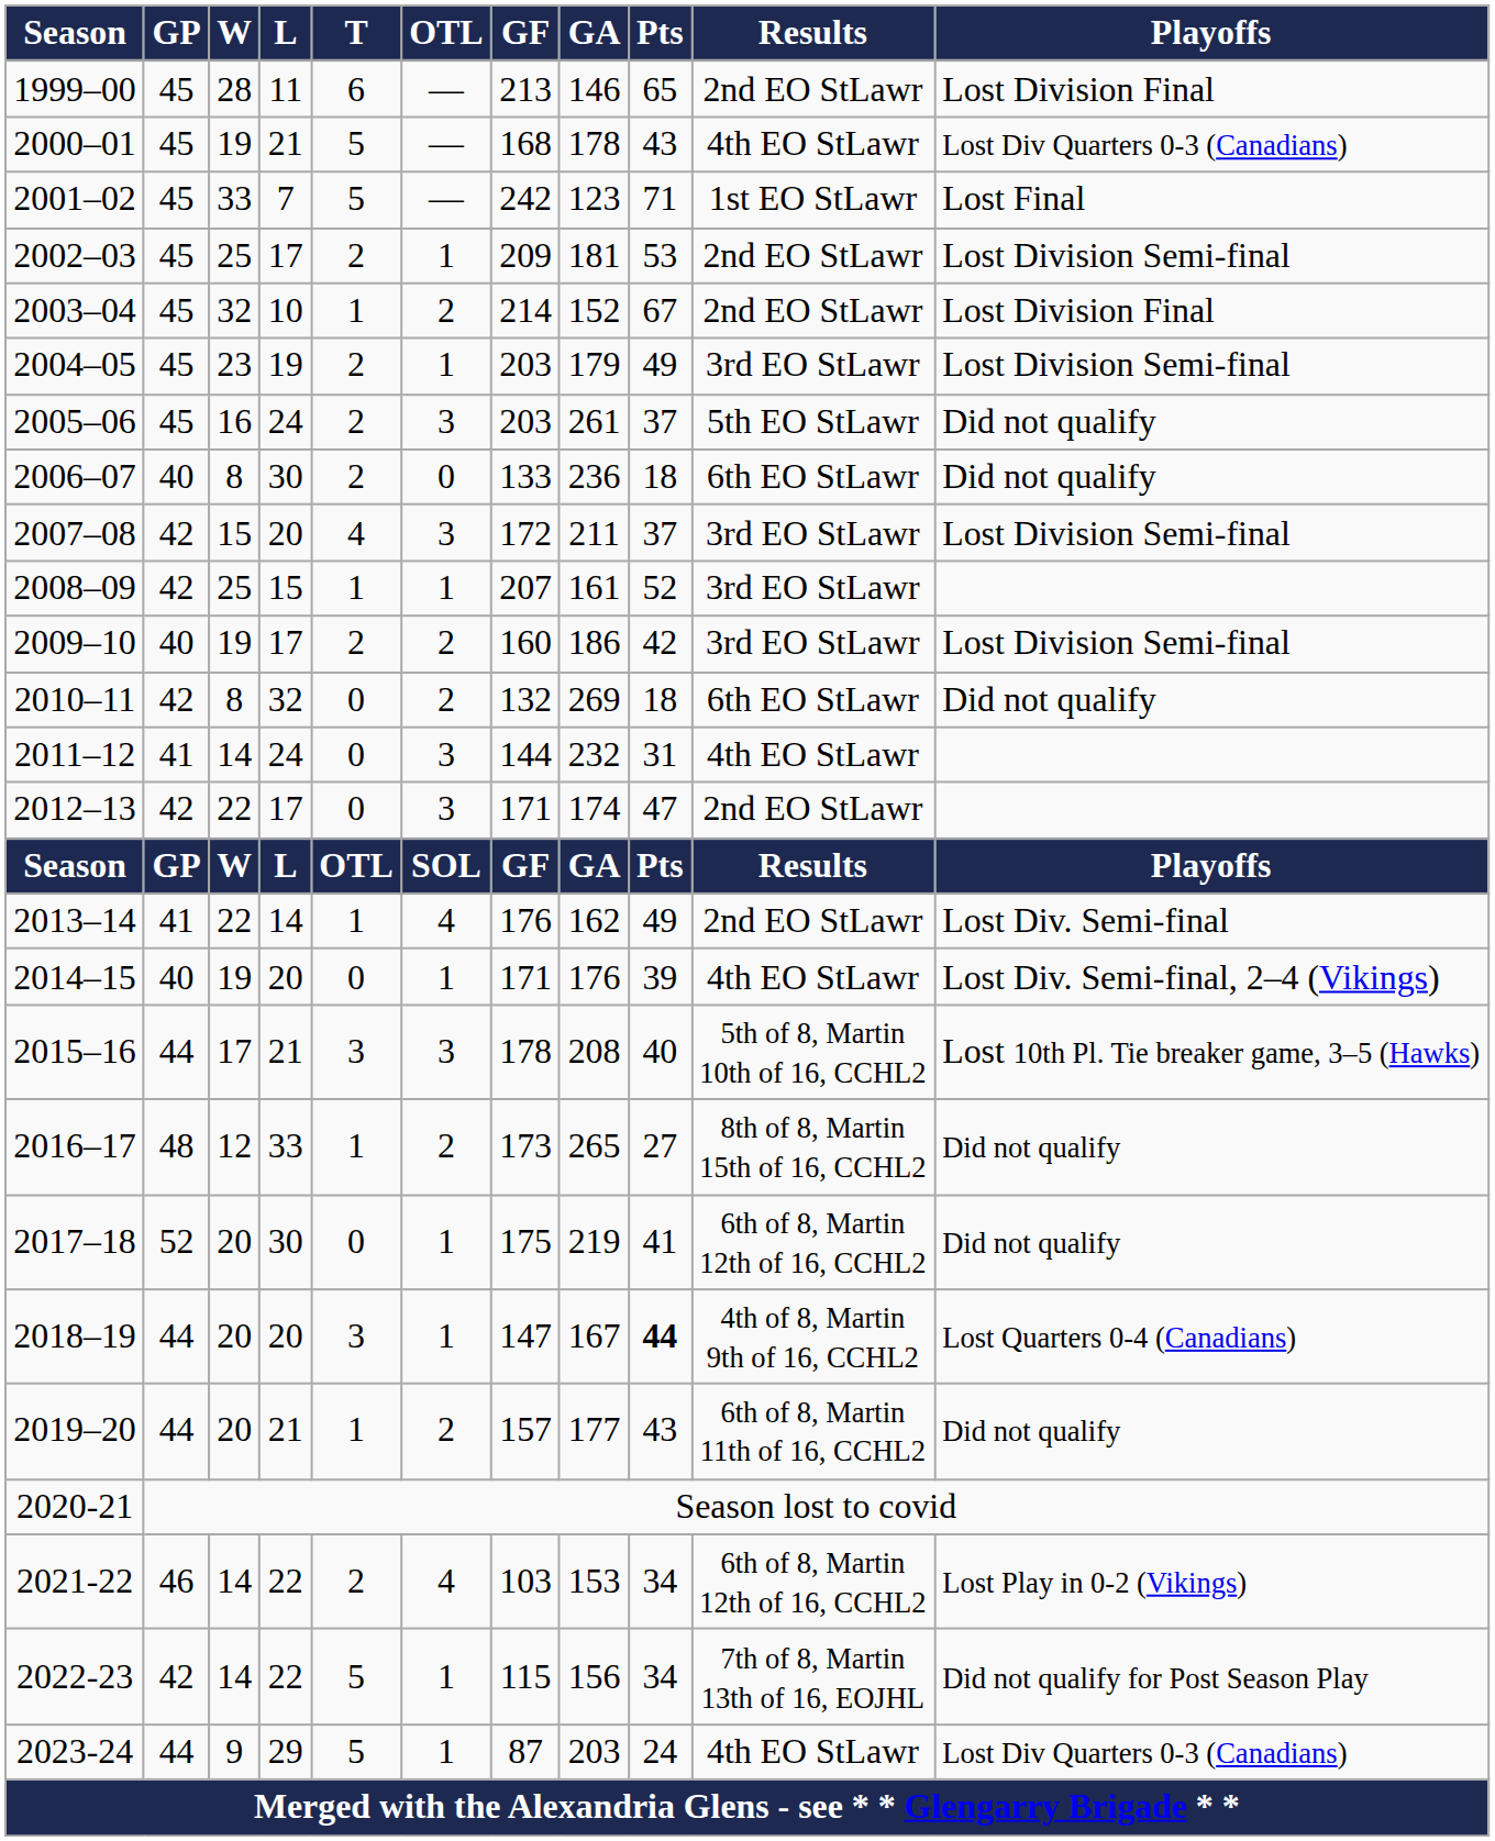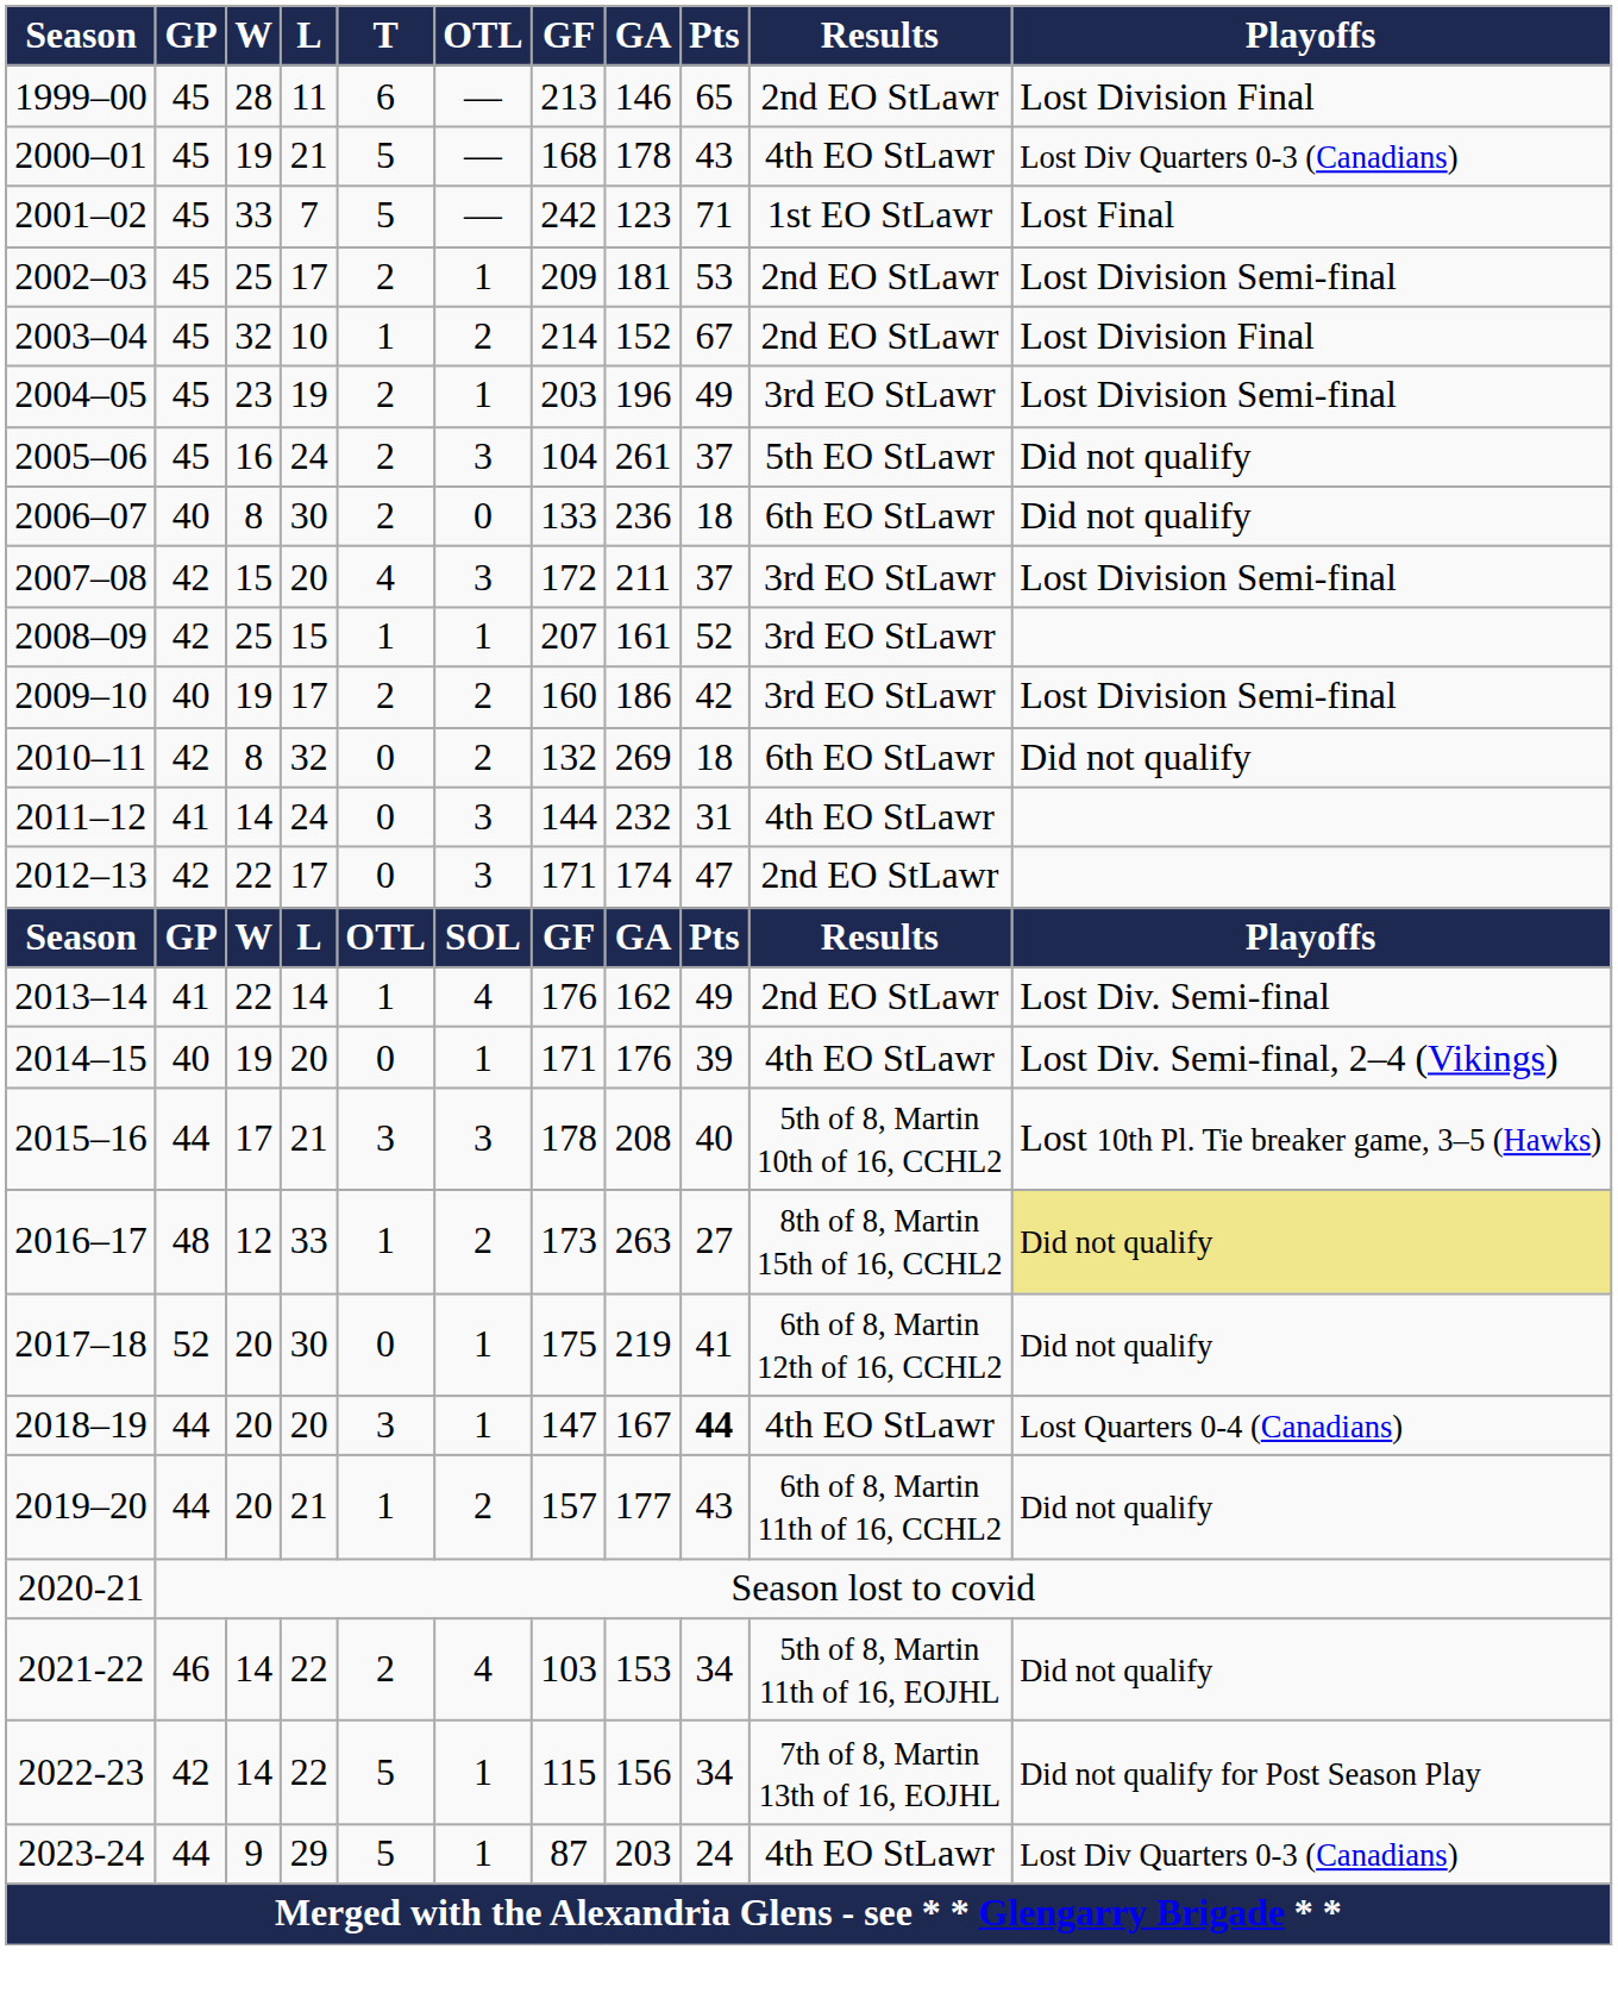2004–05 | column 8: 179 -> 196
2005–06 | column 7: 203 -> 104
2016–17 | column 8: 265 -> 263
2016–17 | column 11: no background -> khaki background
2018–19 | column 10: 4th of 8, Martin 9th of 16, CCHL2 -> 4th EO StLawr
2021-22 | column 10: 6th of 8, Martin 12th of 16, CCHL2 -> 5th of 8, Martin 11th of 16, EOJHL
2021-22 | column 11: Lost Play in 0-2 (Vikings) -> Did not qualify
